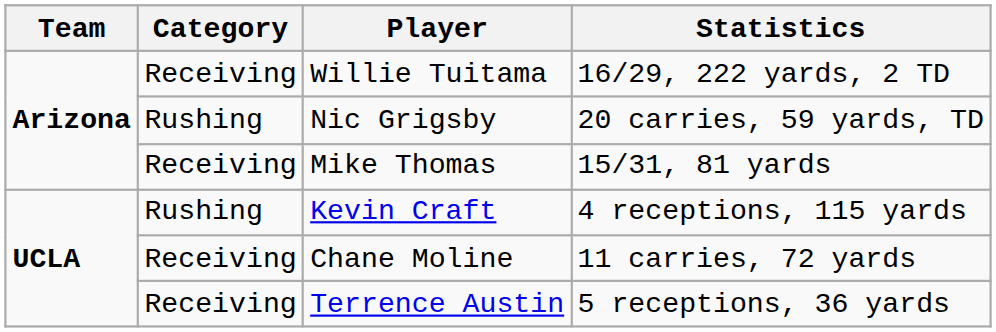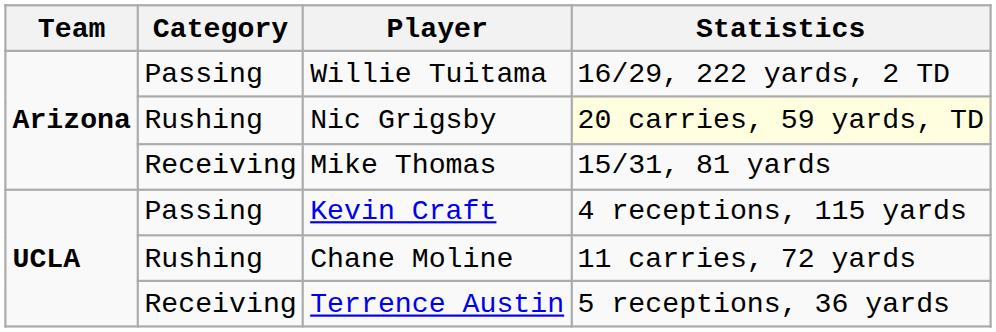Willie Tuitama | Category: Receiving -> Passing
Nic Grigsby | Statistics: no background -> lightyellow background
Kevin Craft | Category: Rushing -> Passing
Chane Moline | Category: Receiving -> Rushing
